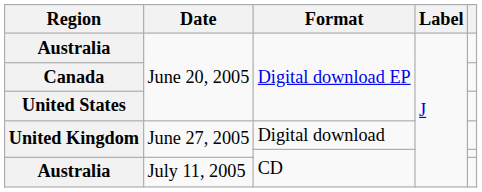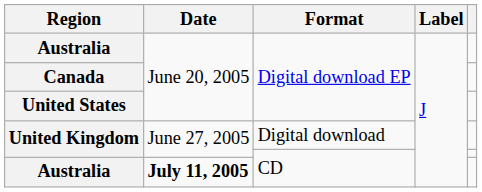Australia / CD | Date: normal -> bold
